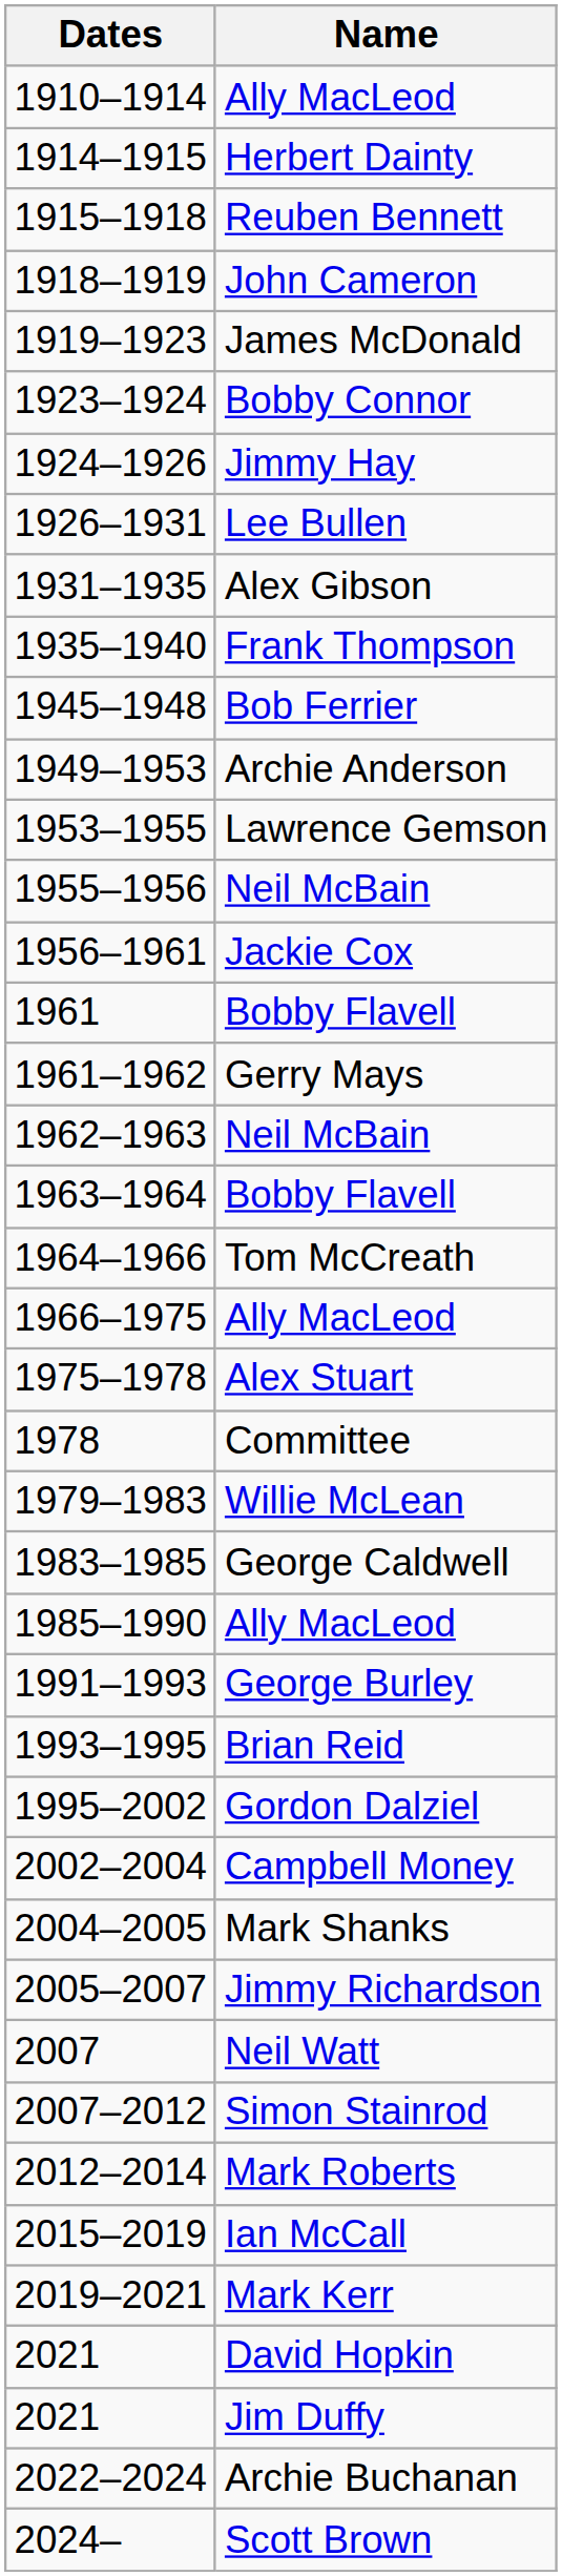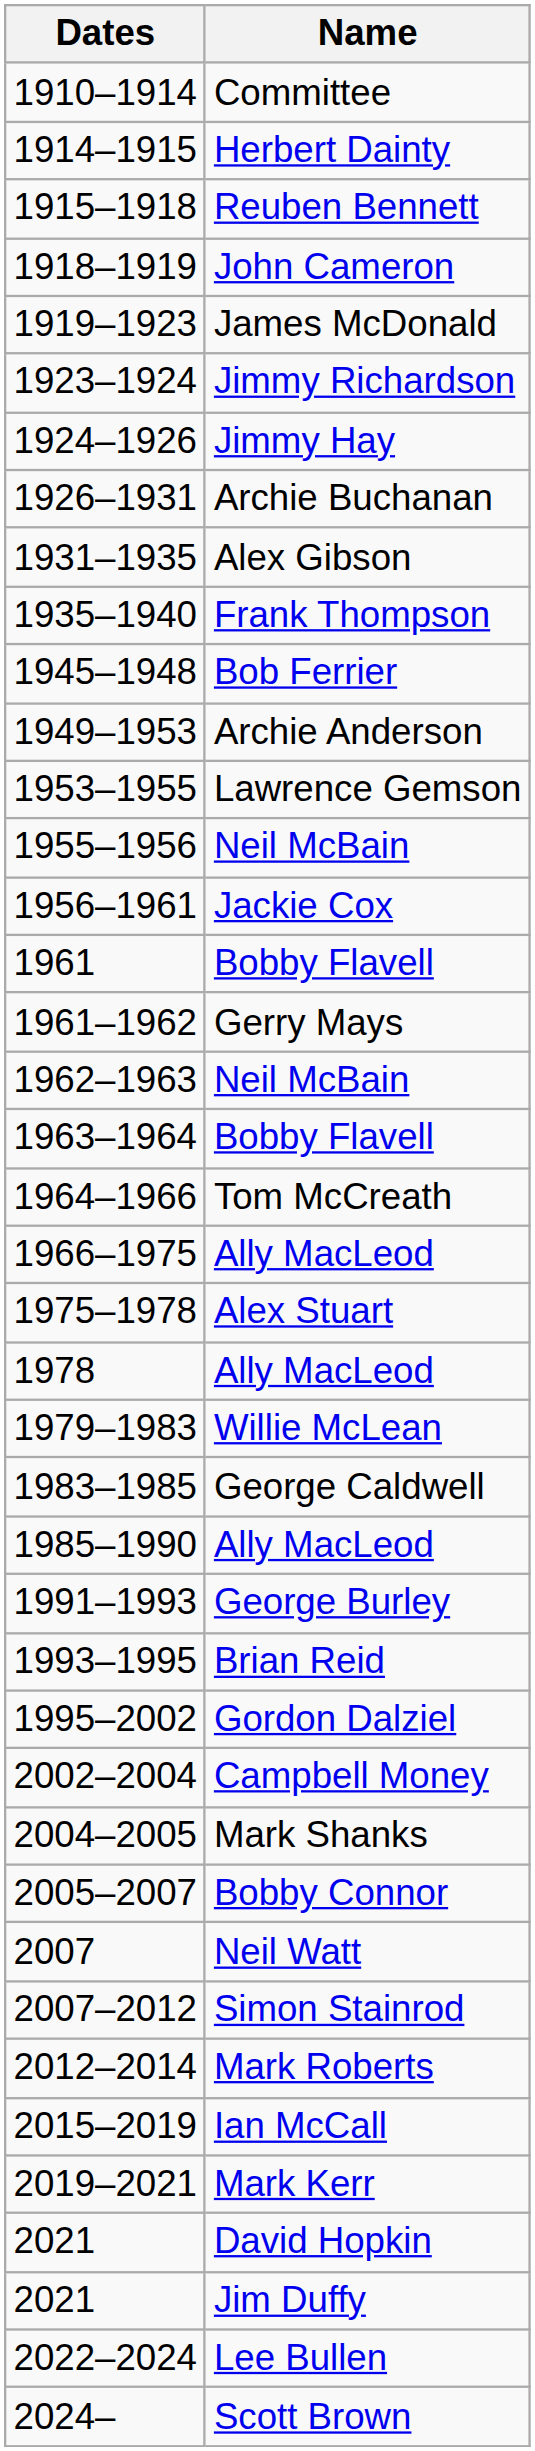row 2 | Name: Ally MacLeod -> Committee
row 7 | Name: Bobby Connor -> Jimmy Richardson
row 9 | Name: Lee Bullen -> Archie Buchanan
row 24 | Name: Committee -> Ally MacLeod
row 33 | Name: Jimmy Richardson -> Bobby Connor
row 41 | Name: Archie Buchanan -> Lee Bullen
